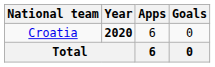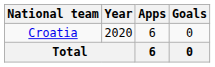Croatia | Year: bold -> normal
